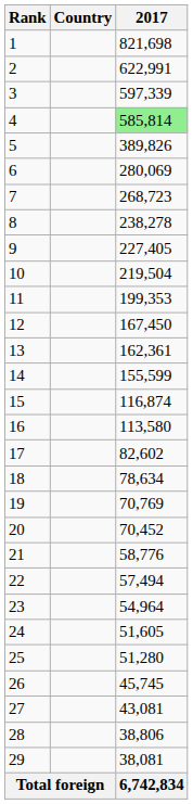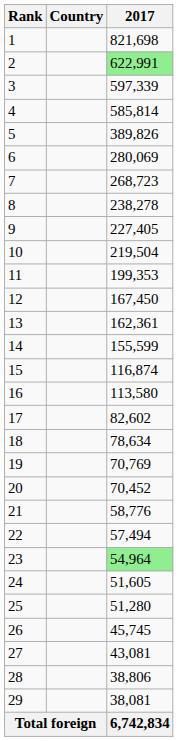2 | 2017: no background -> lightgreen background
4 | 2017: lightgreen background -> no background
23 | 2017: no background -> lightgreen background
